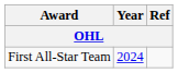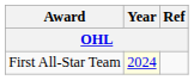row 3 | Year: no background -> lightyellow background
